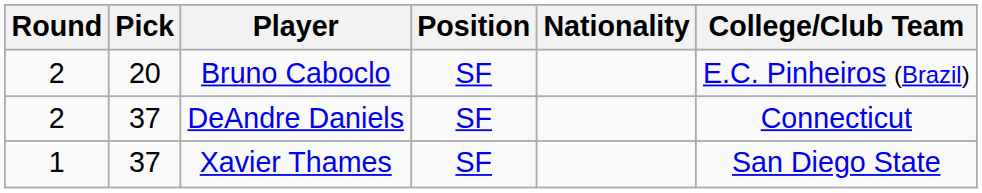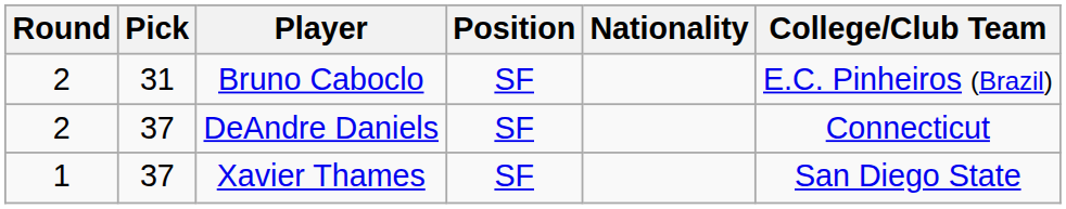Bruno Caboclo | Pick: 20 -> 31
